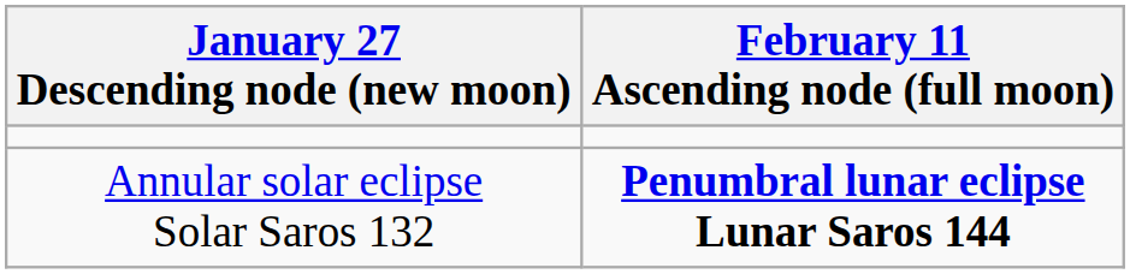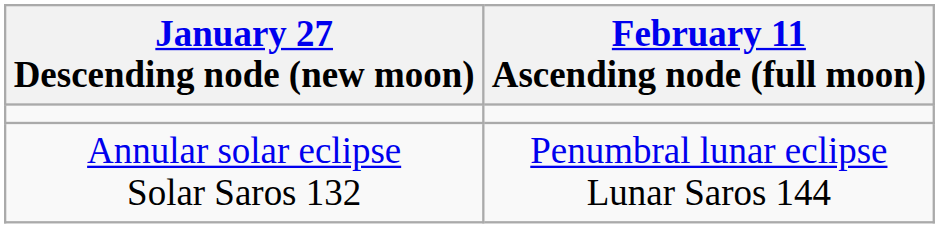Annular solar eclipse Solar Saros 132 | February 11 Ascending node (full moon): bold -> normal
